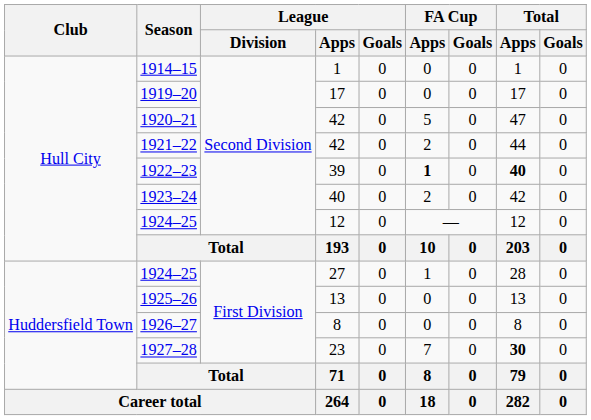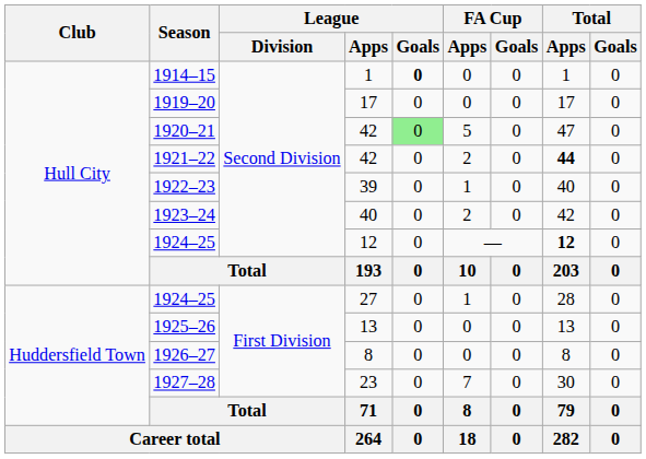1914–15 | League / Goals: normal -> bold
1920–21 | League / Goals: no background -> lightgreen background
1921–22 | Total / Apps: normal -> bold
1922–23 | FA Cup / Apps: bold -> normal
1922–23 | Total / Apps: bold -> normal
1924–25 / 12 | Total / Apps: normal -> bold
1927–28 | Total / Apps: bold -> normal
